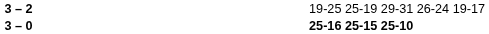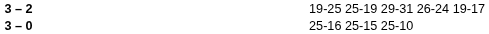3 – 0 | column 2: bold -> normal
